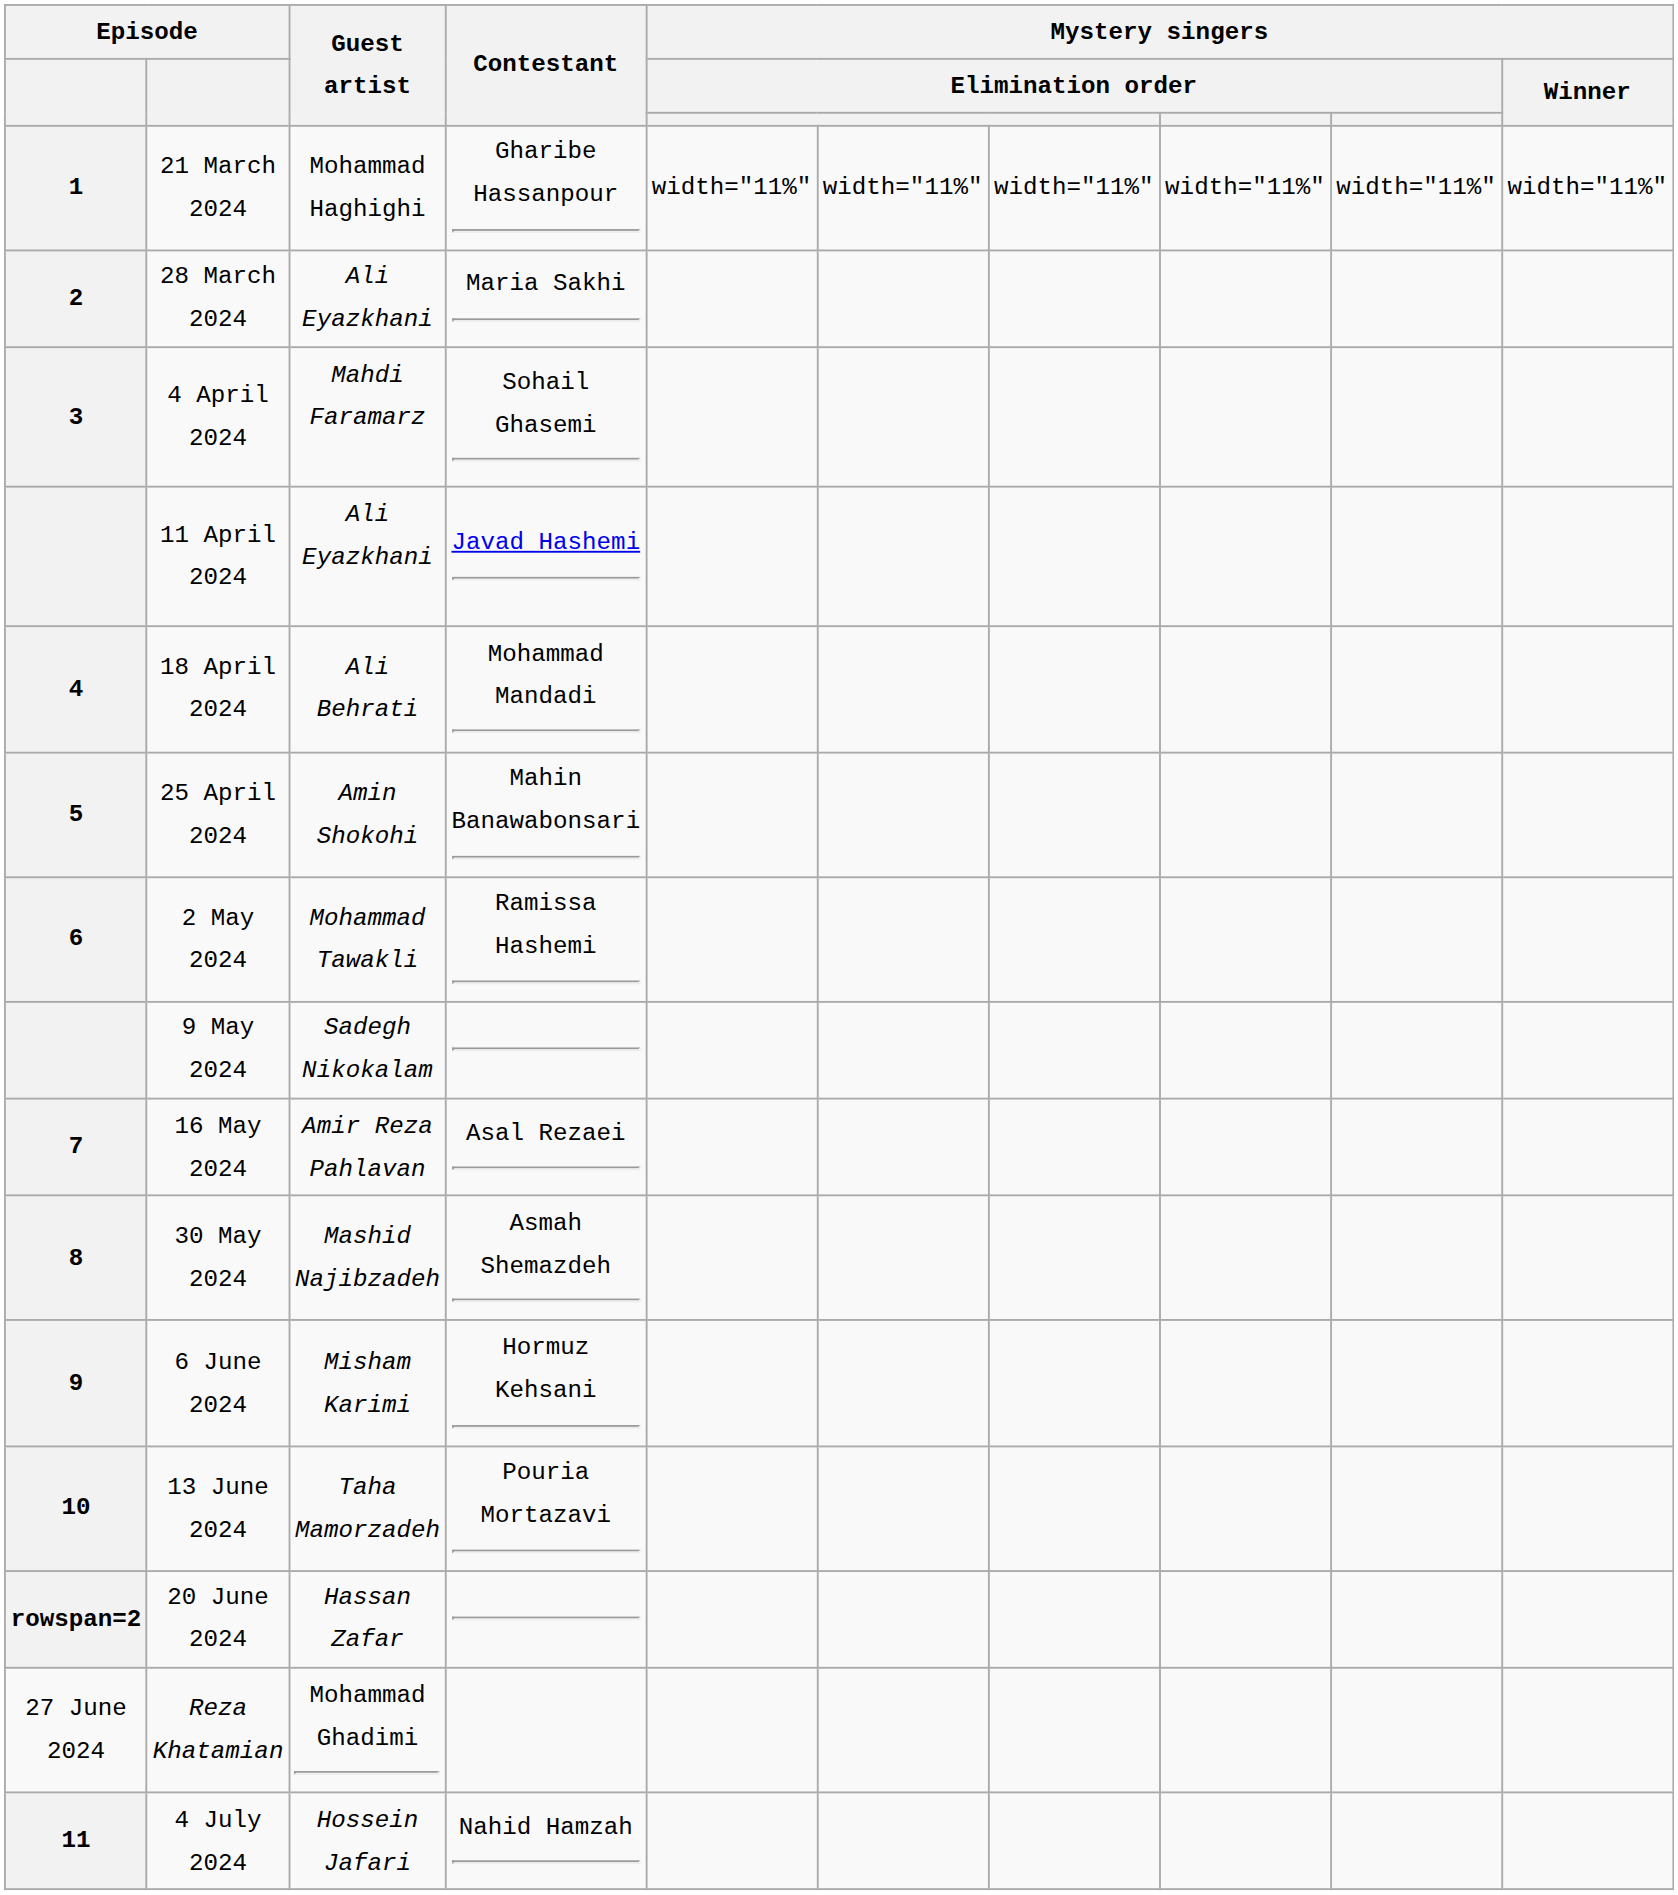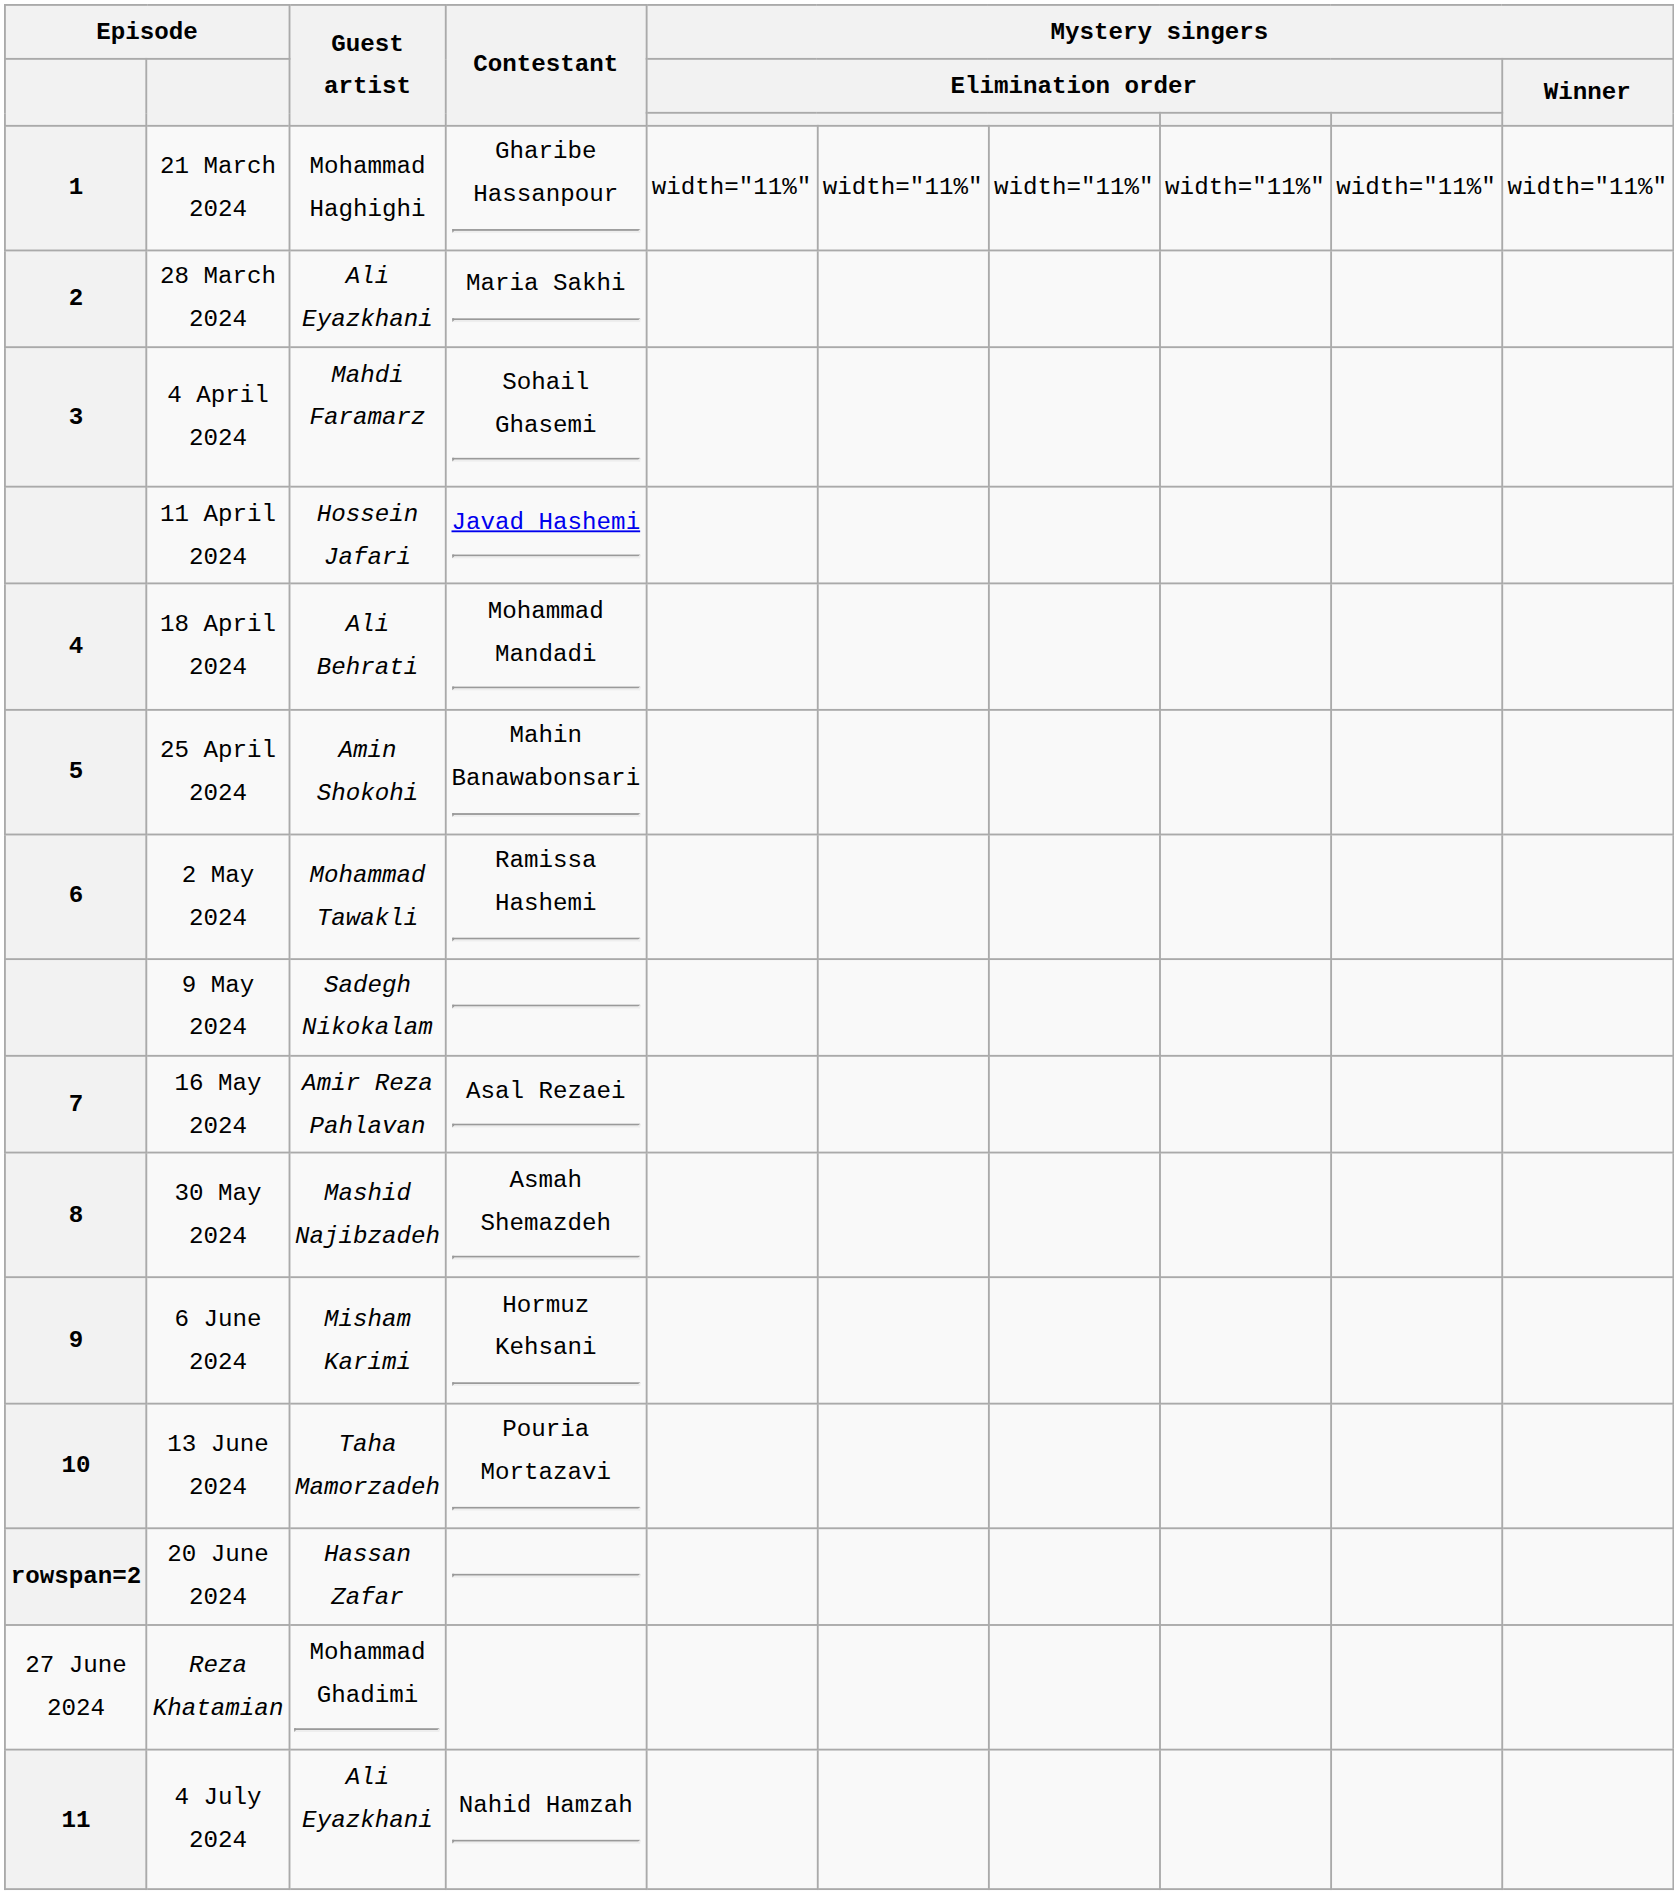11 April 2024 | Guest artist: Ali Eyazkhani -> Hossein Jafari
4 July 2024 | Guest artist: Hossein Jafari -> Ali Eyazkhani
